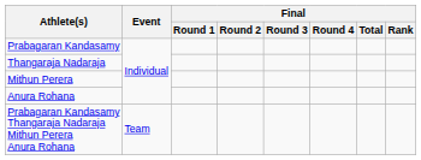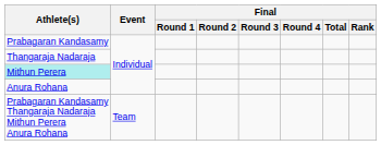Mithun Perera | Athlete(s): no background -> paleturquoise background
